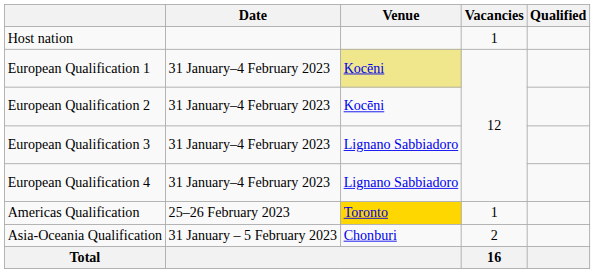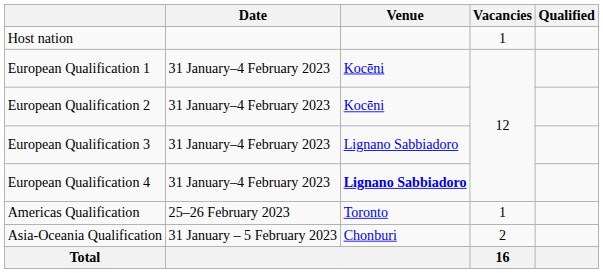European Qualification 1 | Venue: khaki background -> no background
European Qualification 4 | Venue: normal -> bold
Americas Qualification | Venue: gold background -> no background
